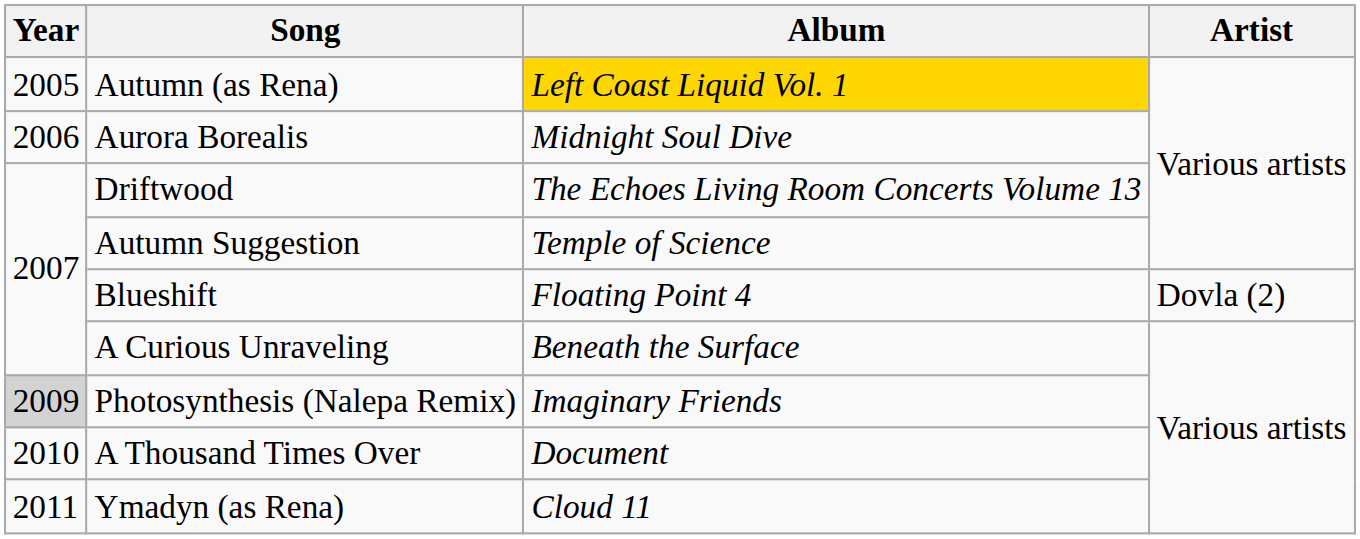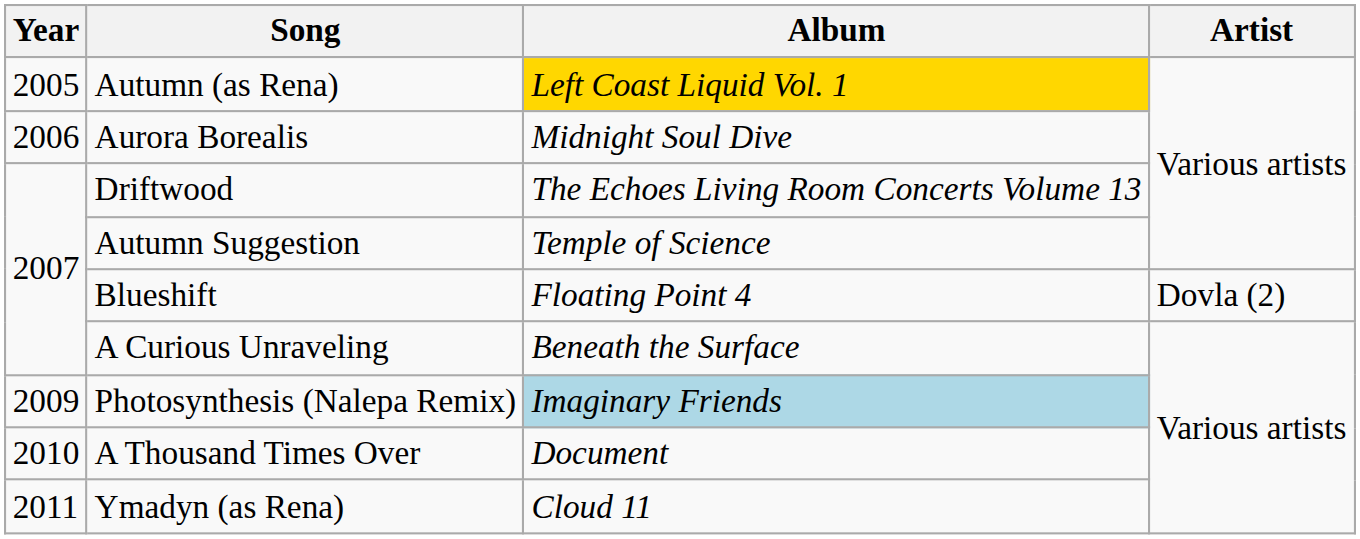Photosynthesis (Nalepa Remix) | Year: lightgrey background -> no background
Photosynthesis (Nalepa Remix) | Album: no background -> lightblue background
